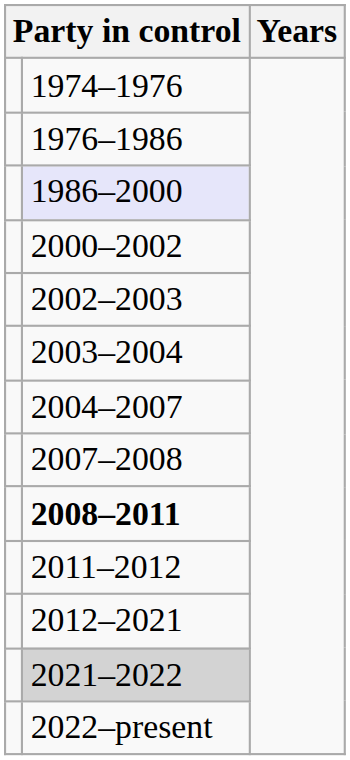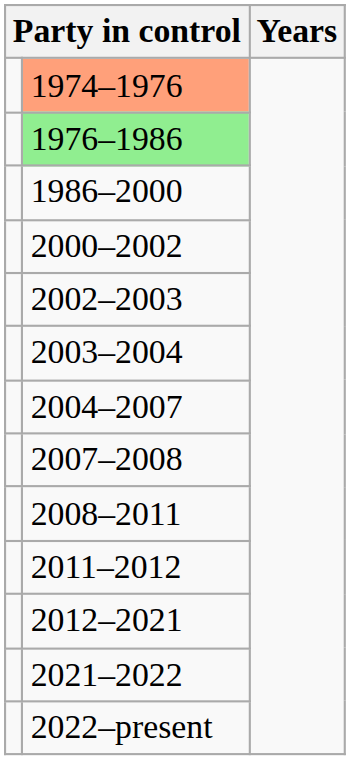1974–1976 | column 2: no background -> lightsalmon background
1976–1986 | column 2: no background -> lightgreen background
1986–2000 | column 2: lavender background -> no background
2008–2011 | column 2: bold -> normal
2021–2022 | column 2: lightgrey background -> no background
